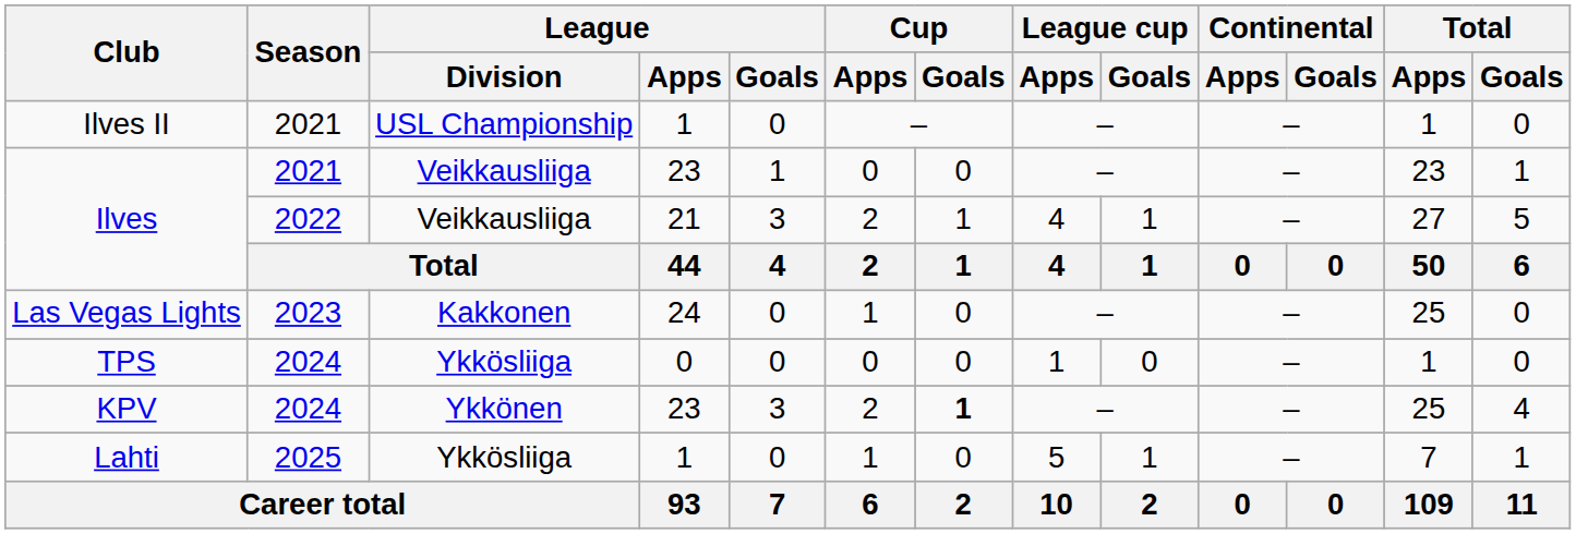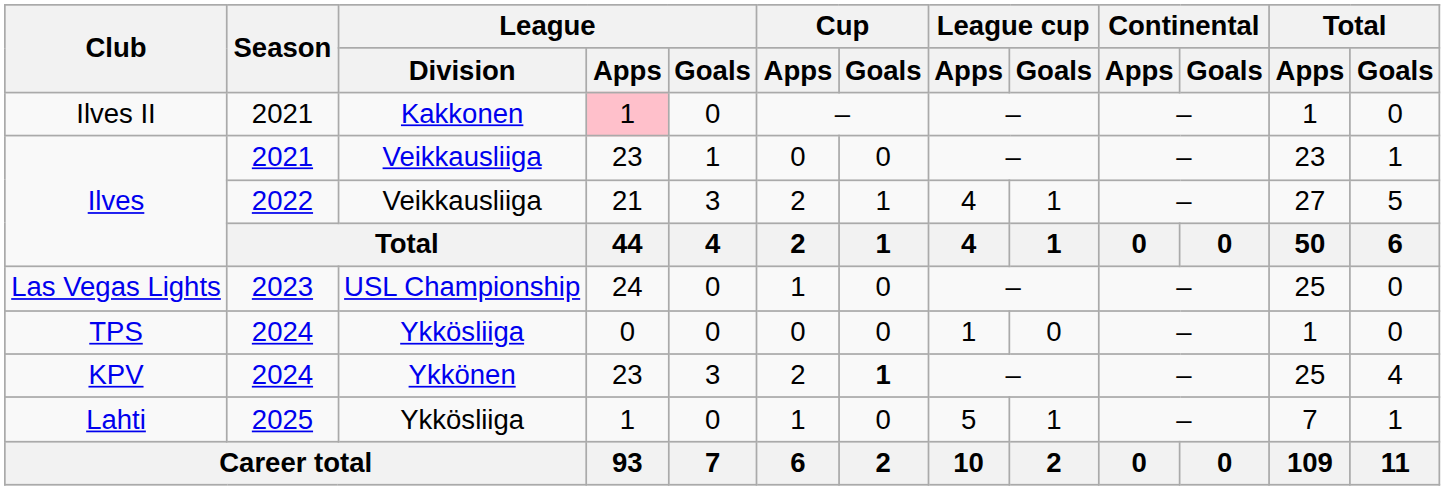Ilves II | League / Division: USL Championship -> Kakkonen
Ilves II | League / Apps: no background -> pink background
Las Vegas Lights | League / Division: Kakkonen -> USL Championship
